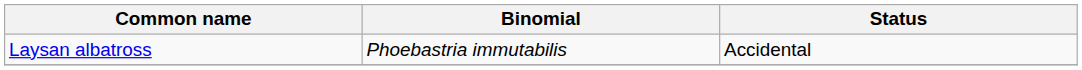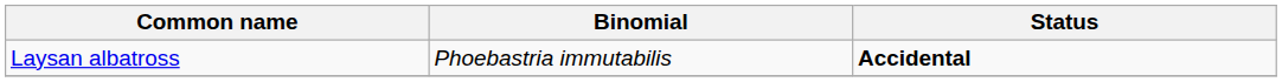Laysan albatross | Status: normal -> bold
